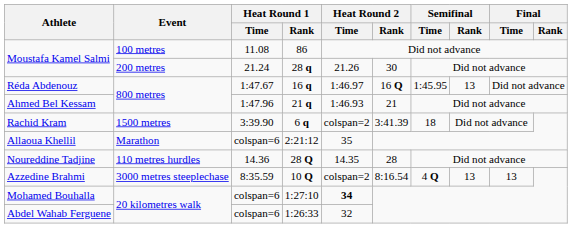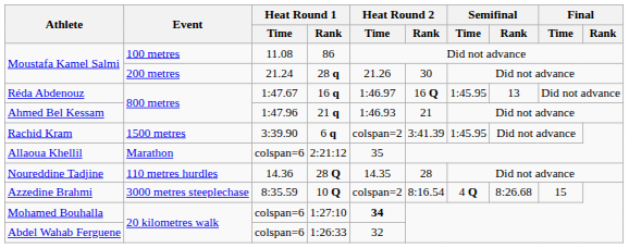Rachid Kram | Semifinal / Time: 18 -> 1:45.95
Azzedine Brahmi | Semifinal / Rank: 13 -> 8:26.68
Azzedine Brahmi | Final / Time: 13 -> 15
